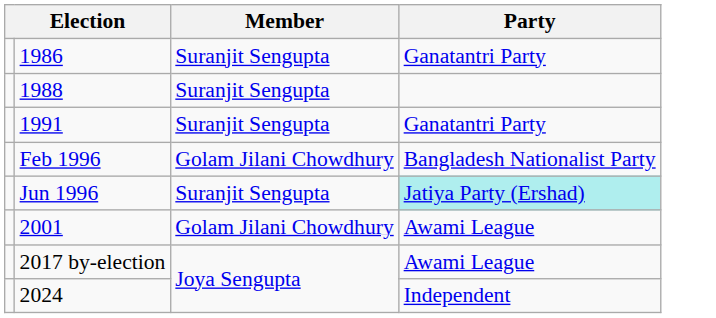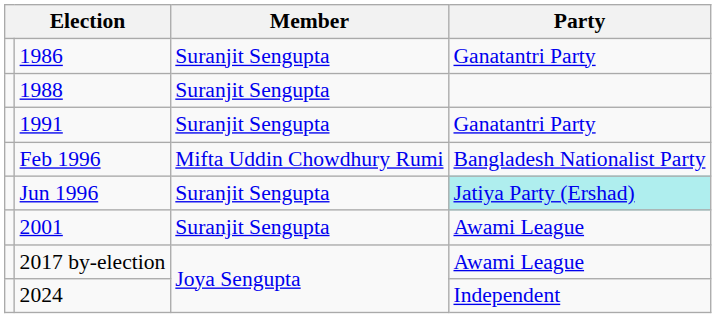Feb 1996 | Member: Golam Jilani Chowdhury -> Mifta Uddin Chowdhury Rumi
2001 | Member: Golam Jilani Chowdhury -> Suranjit Sengupta
